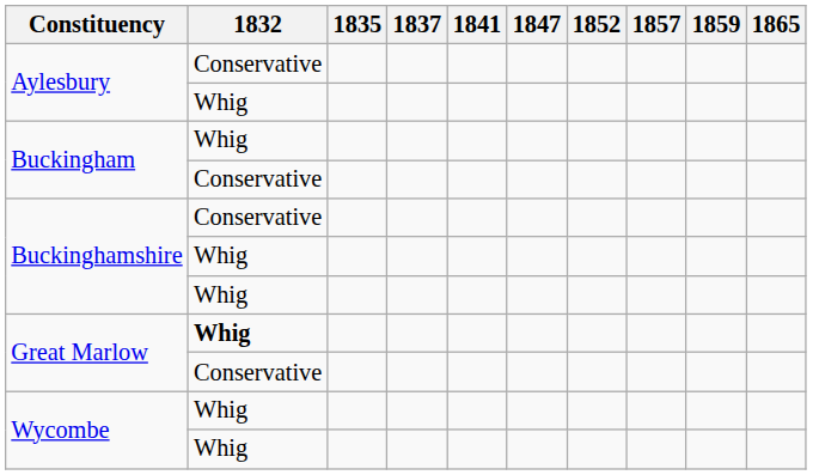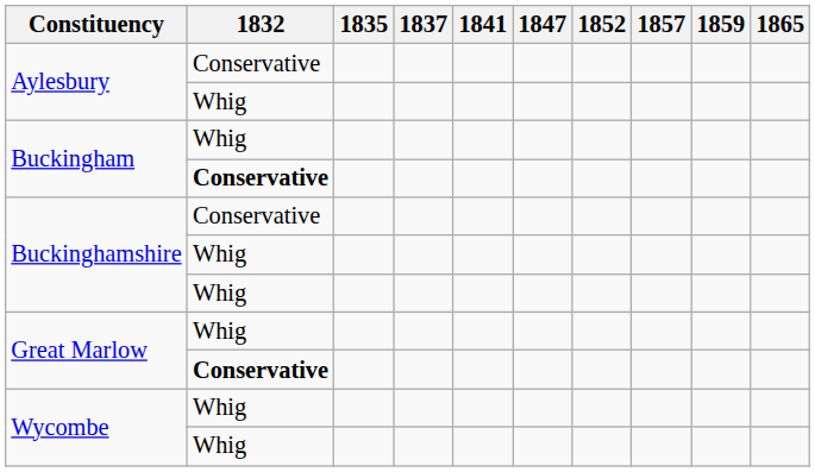Buckingham / Conservative | 1832: normal -> bold
Great Marlow / Whig | 1832: bold -> normal
Great Marlow / Conservative | 1832: normal -> bold
